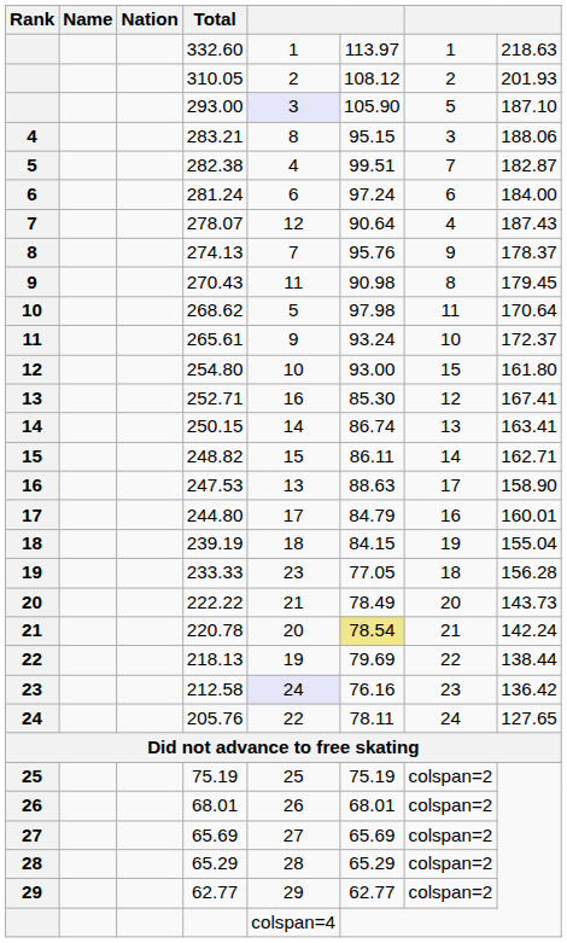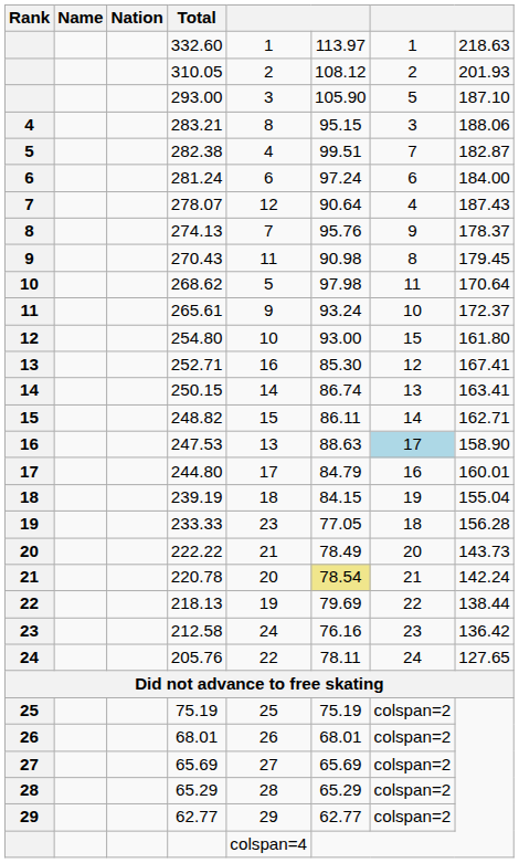293.00 | column 5: lavender background -> no background
247.53 | column 7: no background -> lightblue background
212.58 | column 5: lavender background -> no background
